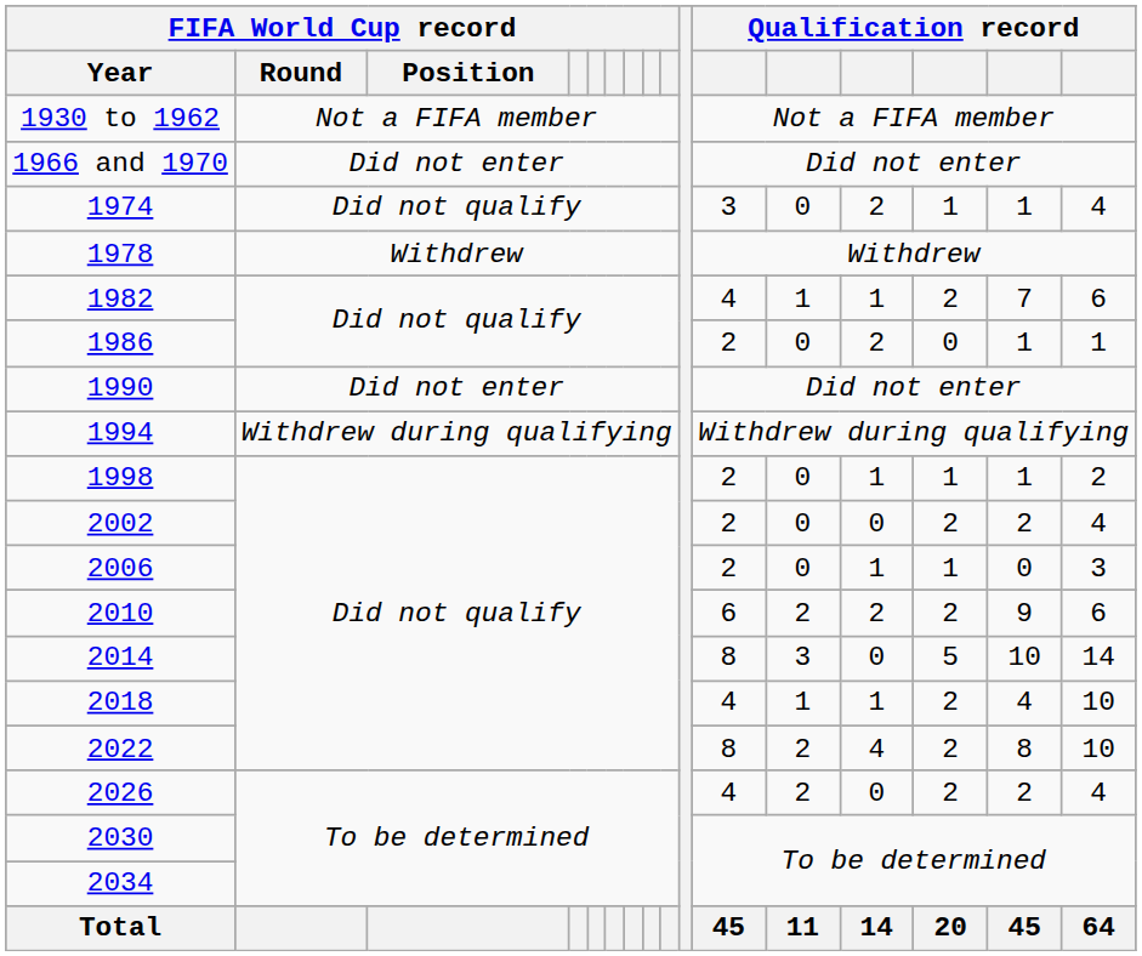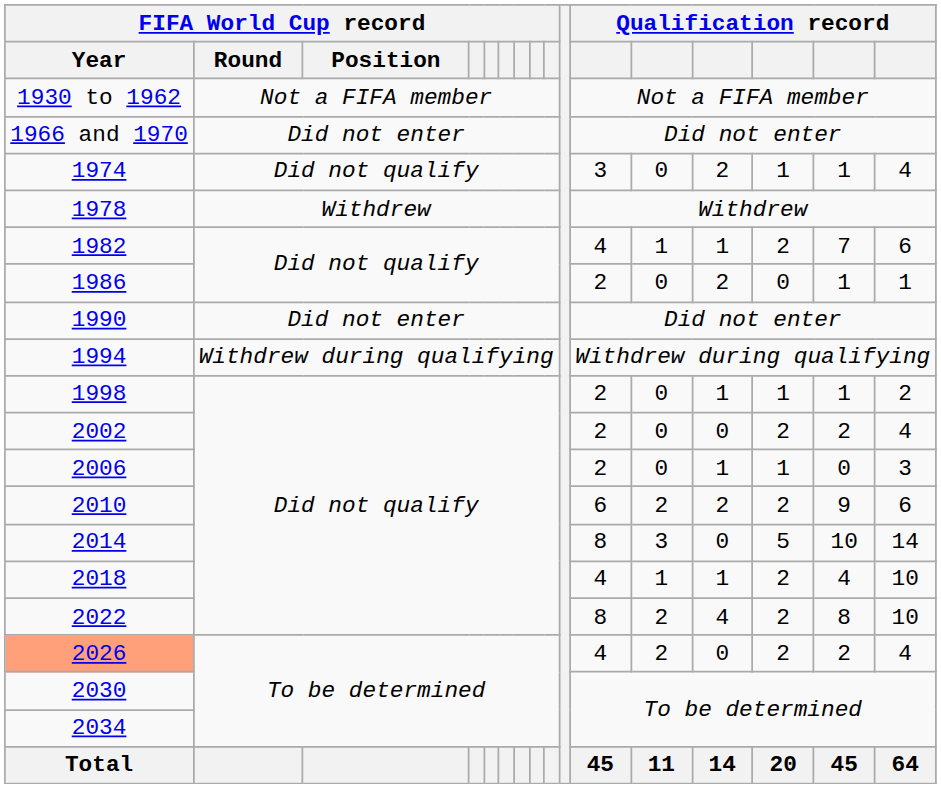2026 | FIFA World Cup record / Year: no background -> lightsalmon background
